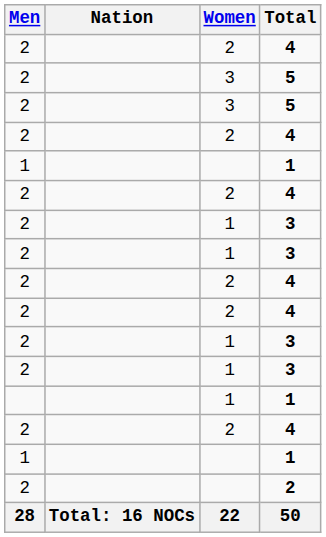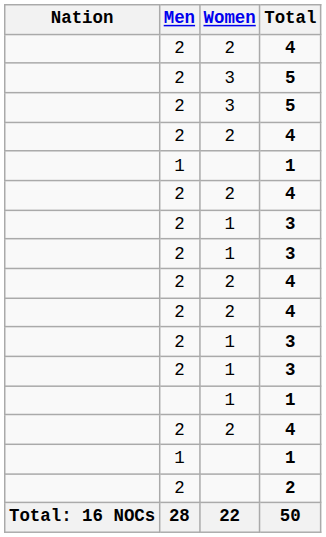columns swapped: Nation <-> Men
